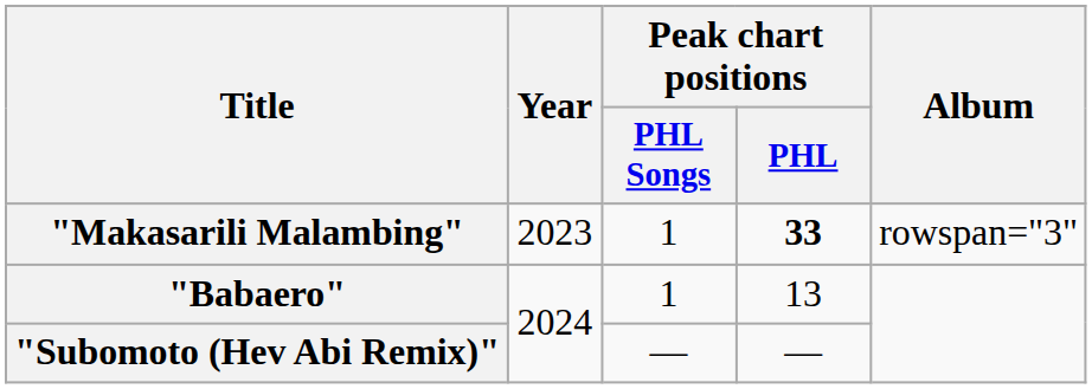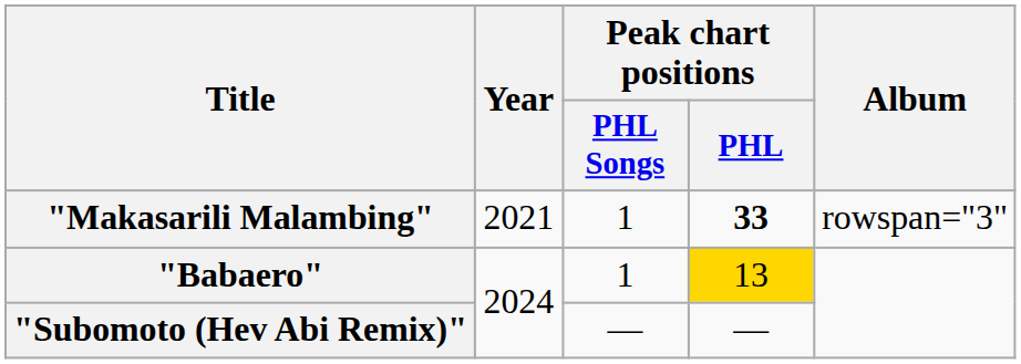"Makasarili Malambing" | Year: 2023 -> 2021
"Babaero" | Peak chart positions / PHL: no background -> gold background
